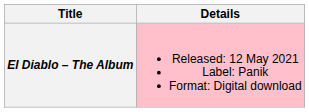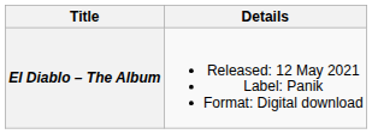El Diablo – The Album | Details: pink background -> no background
